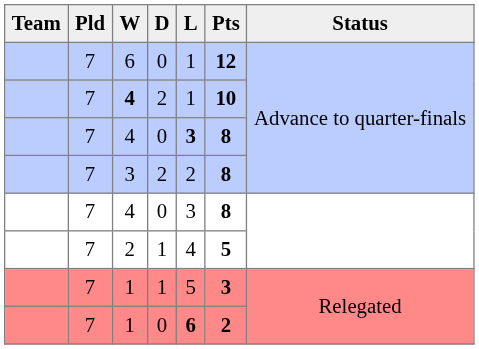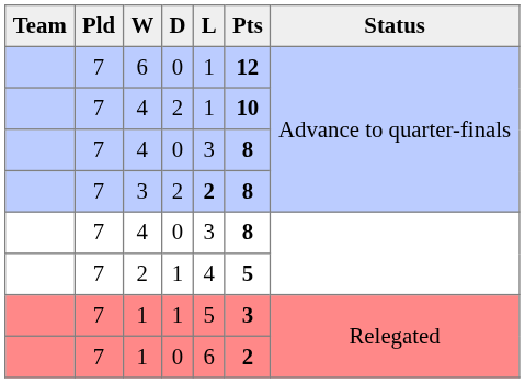row 3 | W: bold -> normal
row 4 | L: bold -> normal
row 5 | L: normal -> bold
row 9 | L: bold -> normal
